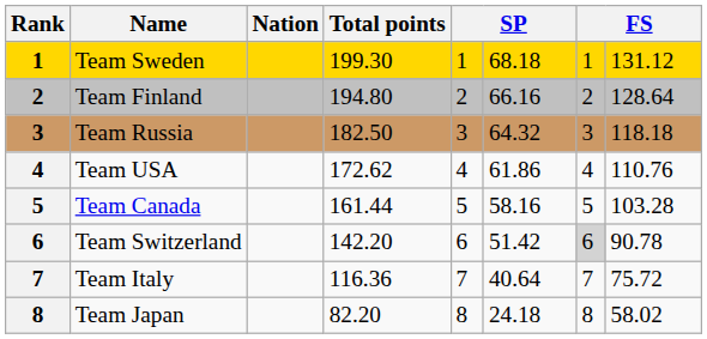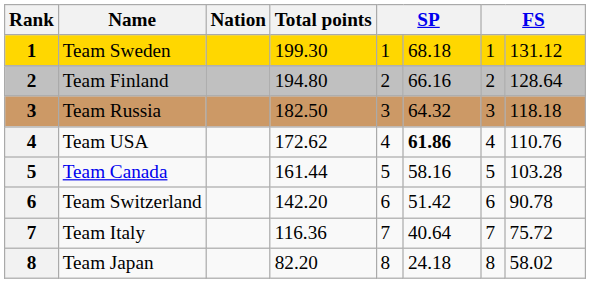Team USA | column 6: normal -> bold
Team Switzerland | column 7: lightgrey background -> no background
